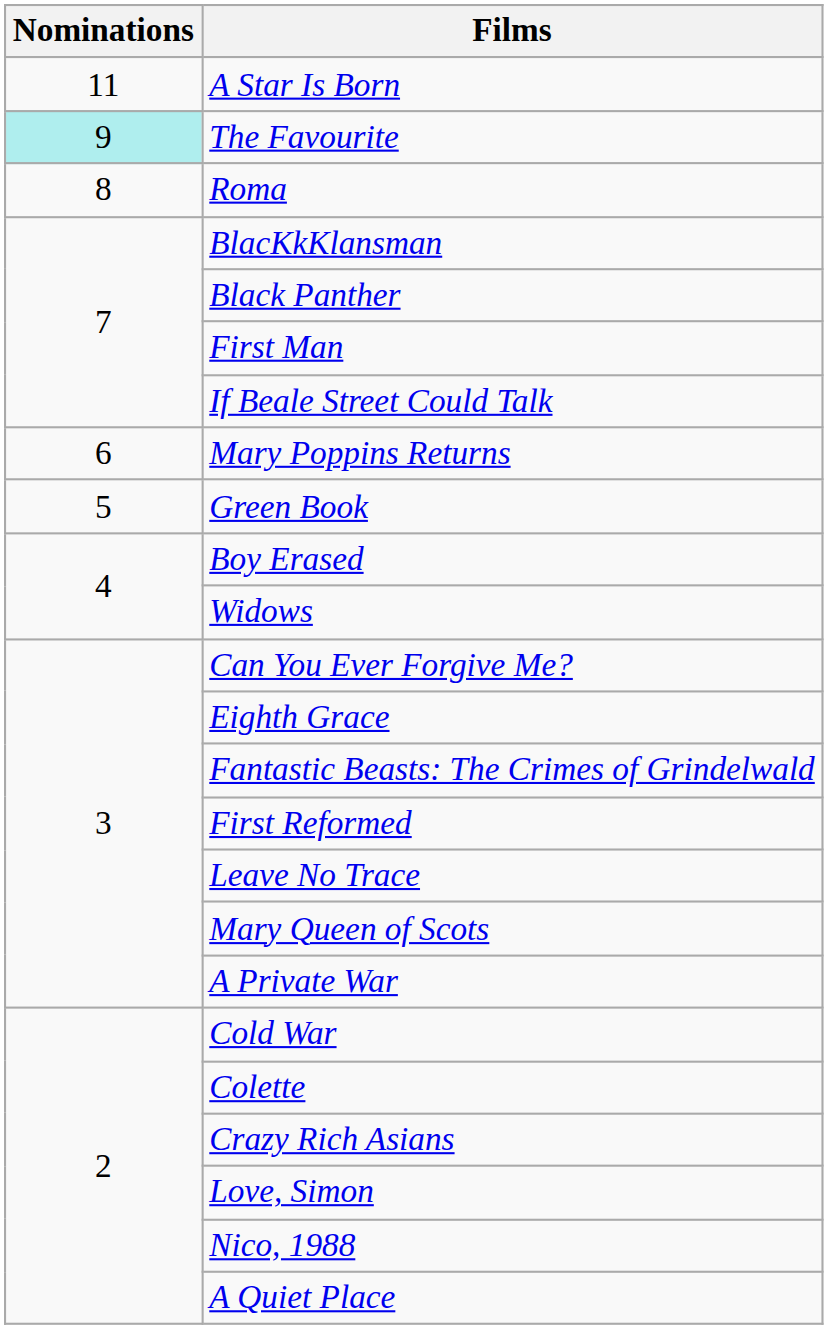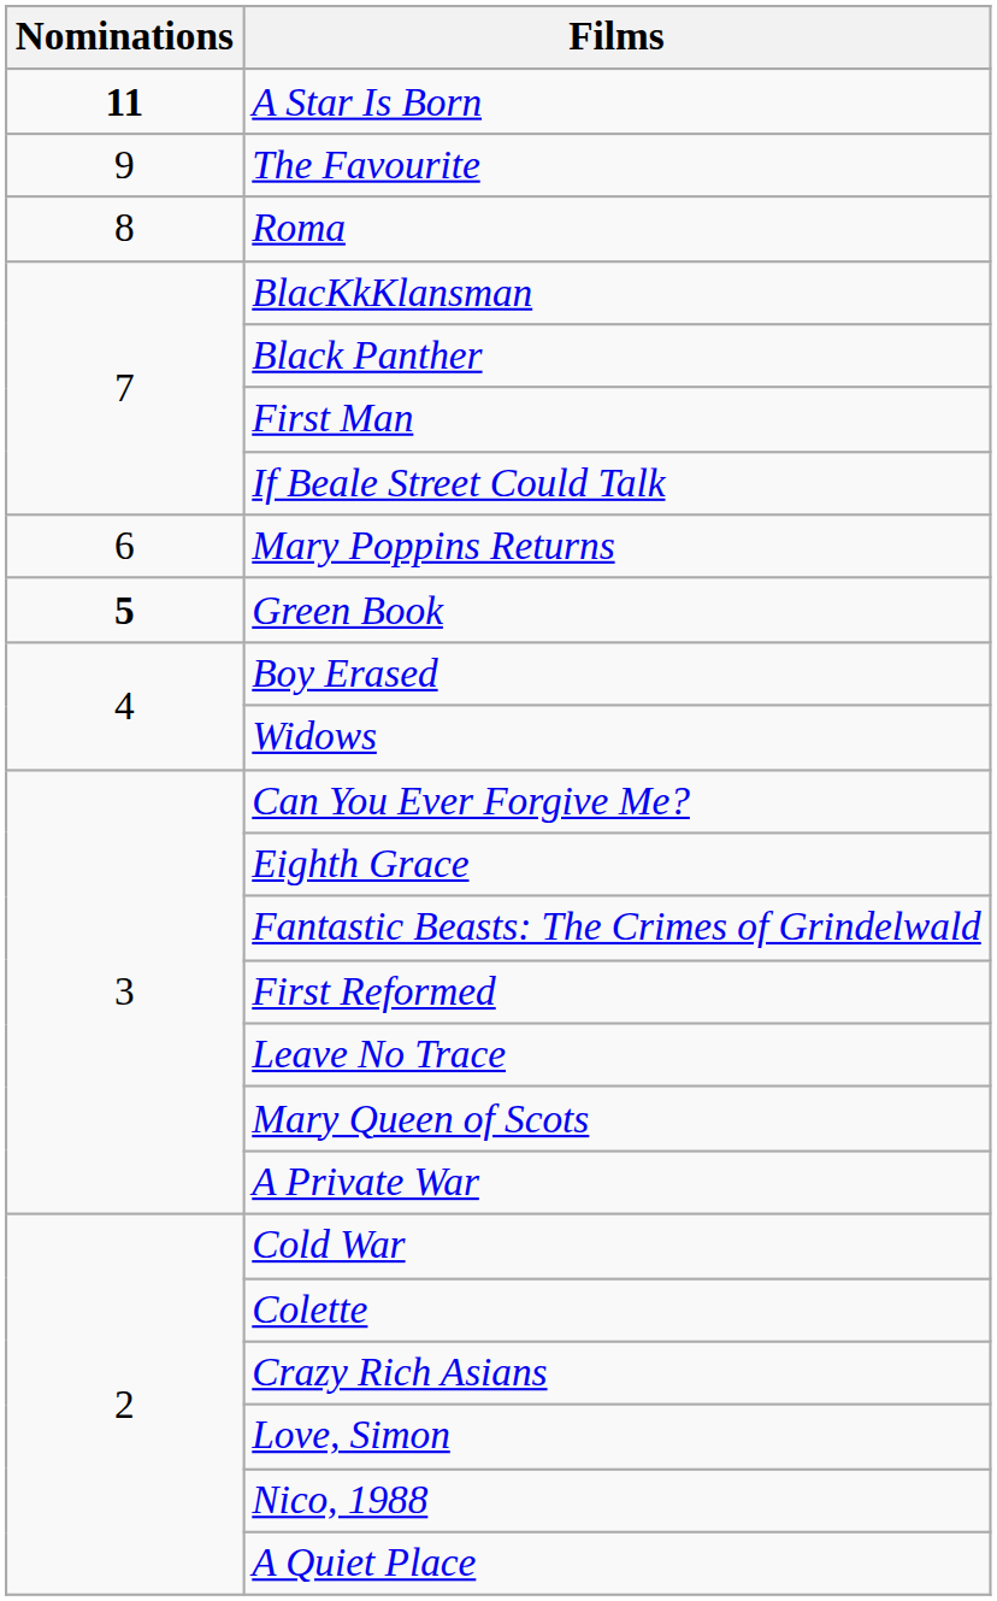A Star Is Born | Nominations: normal -> bold
The Favourite | Nominations: paleturquoise background -> no background
Green Book | Nominations: normal -> bold
